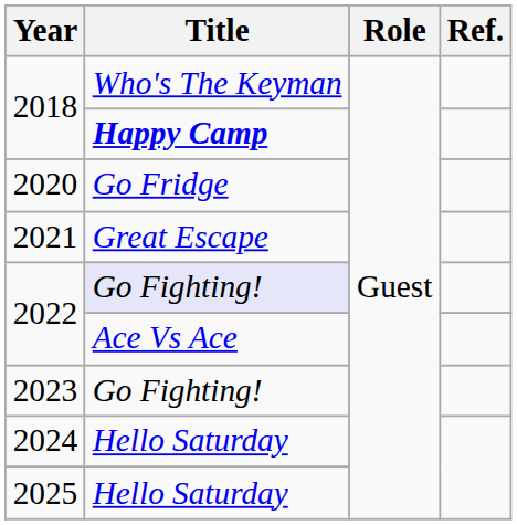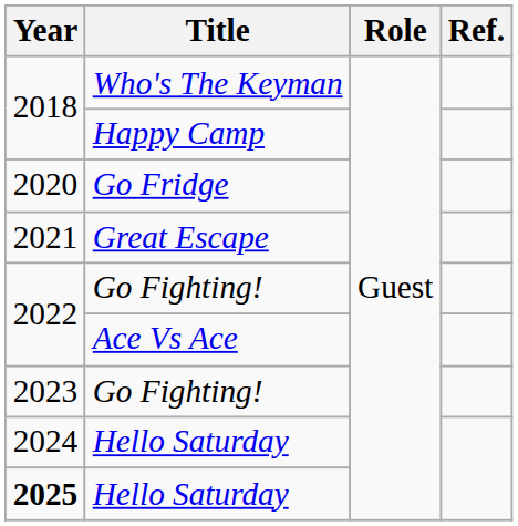2018 / Happy Camp | Title: bold -> normal
2022 / Go Fighting! | Title: lavender background -> no background
2025 | Year: normal -> bold
